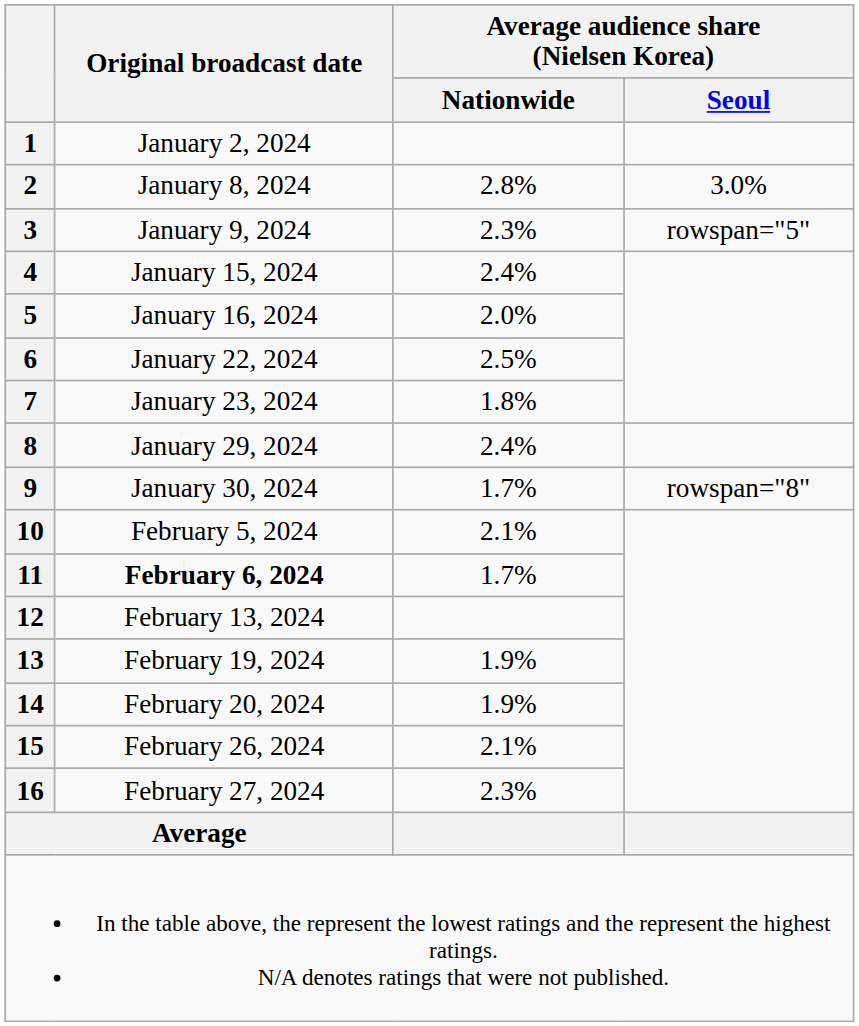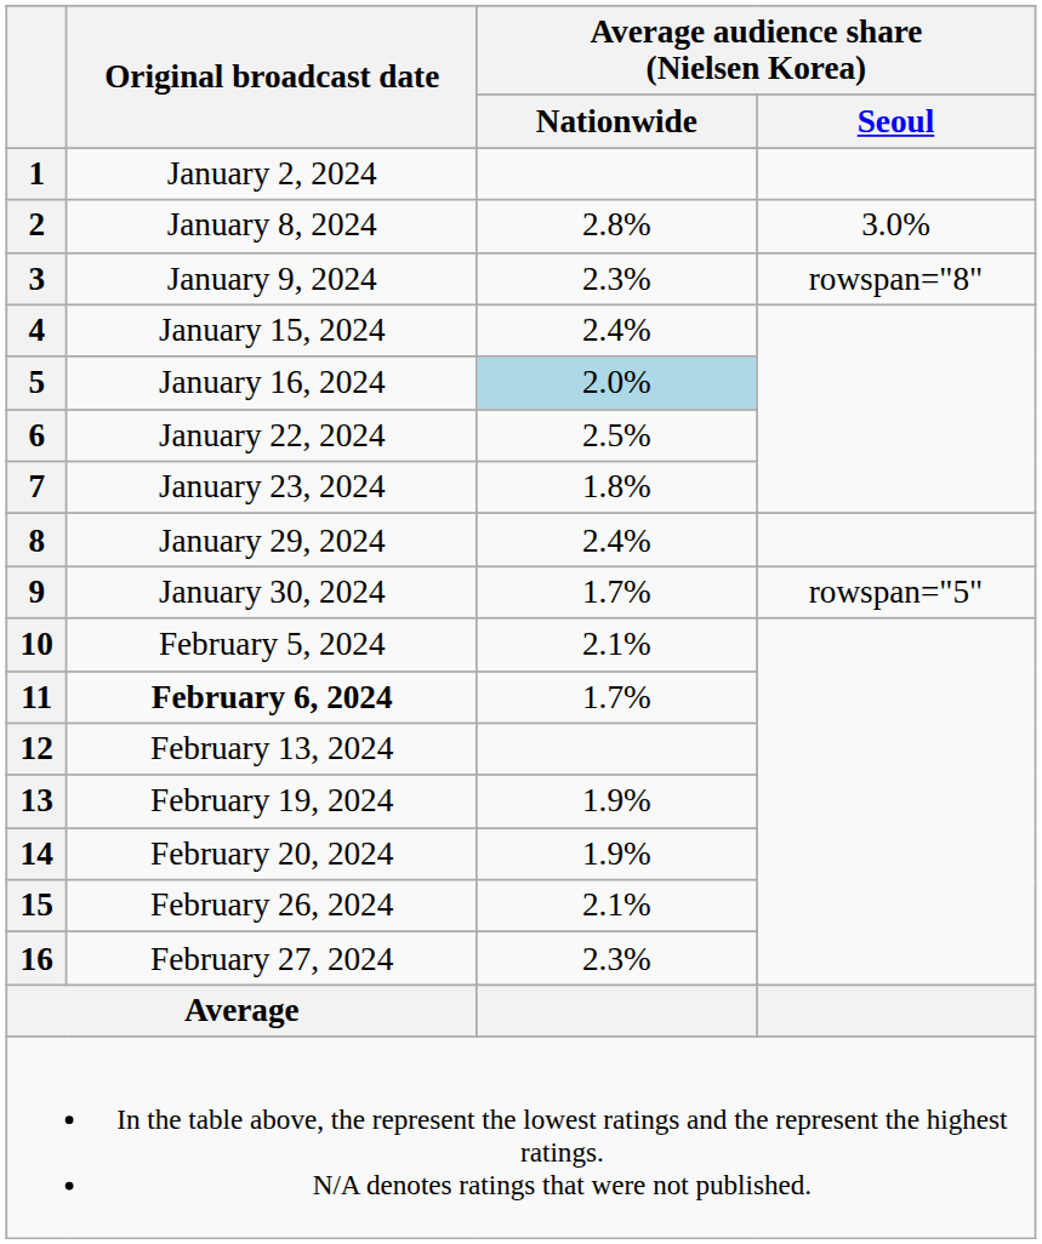3 | Average audience share (Nielsen Korea) / Seoul: rowspan="5" -> rowspan="8"
5 | Average audience share (Nielsen Korea) / Nationwide: no background -> lightblue background
9 | Average audience share (Nielsen Korea) / Seoul: rowspan="8" -> rowspan="5"
